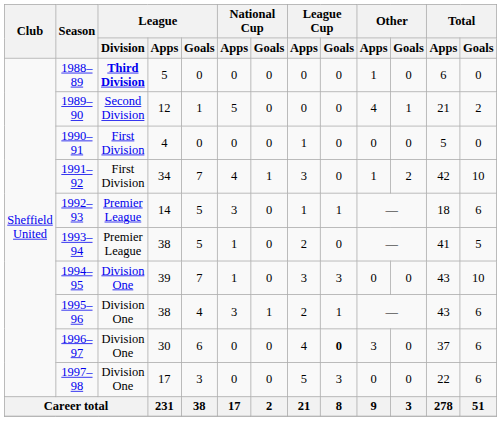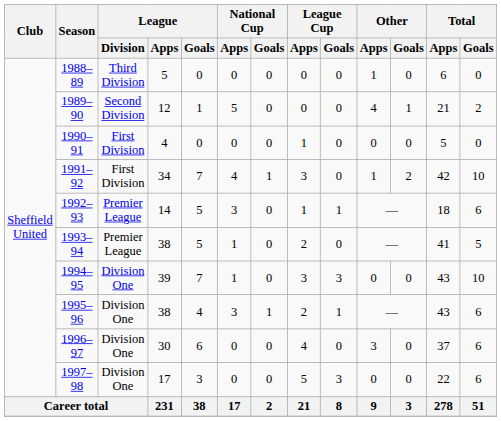1988–89 | League / Division: bold -> normal
1996–97 | League Cup / Goals: bold -> normal
